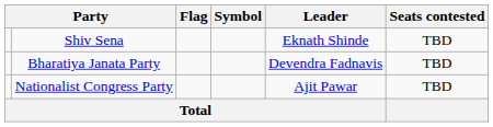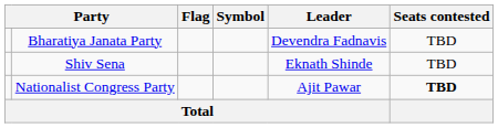rows swapped: Bharatiya Janata Party <-> Shiv Sena
Nationalist Congress Party | Seats contested: normal -> bold
